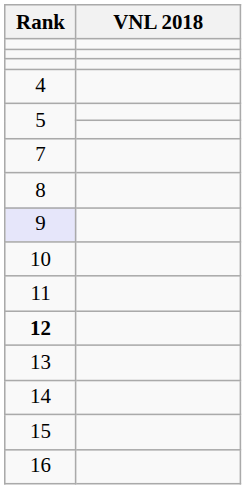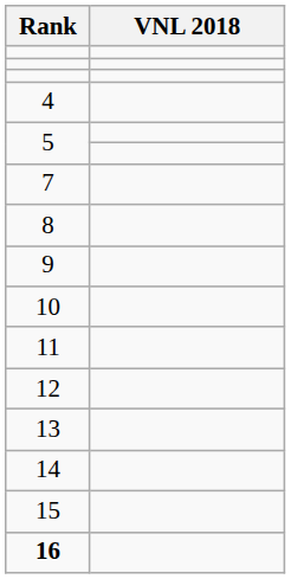row 10 | Rank: lavender background -> no background
row 13 | Rank: bold -> normal
row 17 | Rank: normal -> bold
